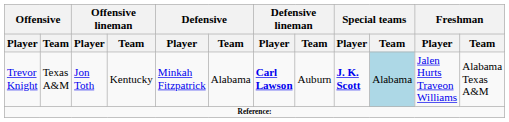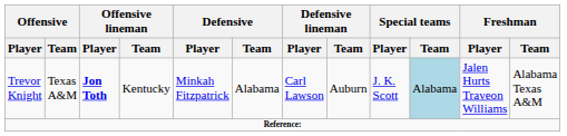Trevor Knight | Offensive lineman / Player: normal -> bold
Trevor Knight | Defensive lineman / Player: bold -> normal
Trevor Knight | Special teams / Player: bold -> normal
